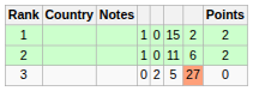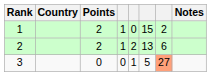columns swapped: Points <-> Notes
row 3 | column 5: 0 -> 2
row 3 | column 6: 11 -> 13
row 4 | column 5: 2 -> 1
